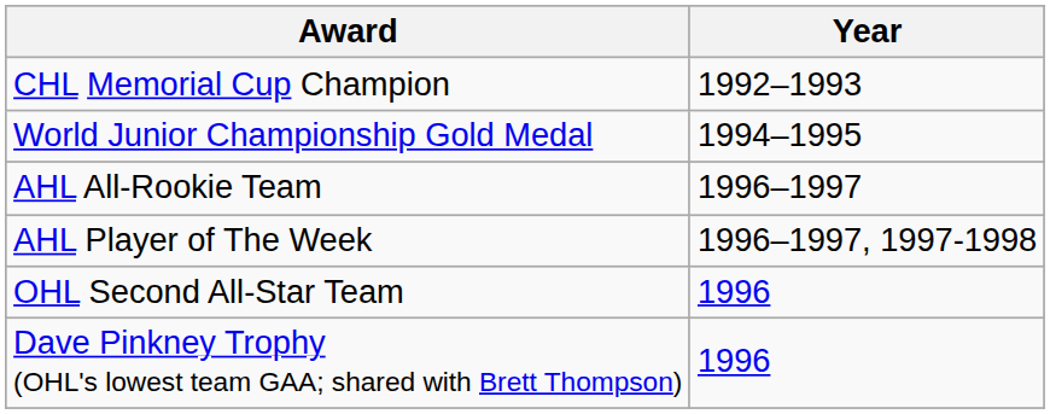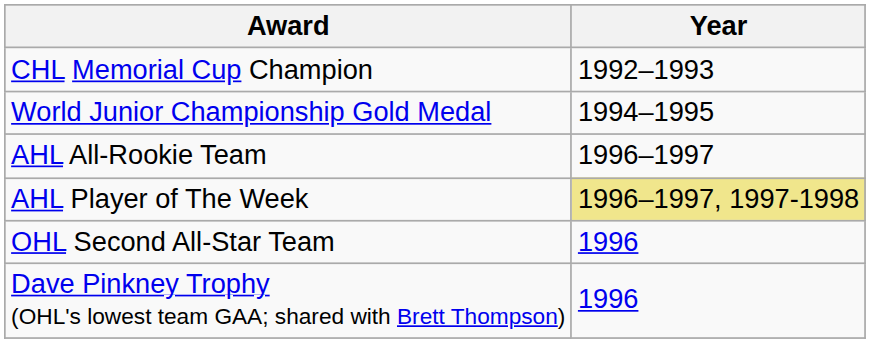AHL Player of The Week | Year: no background -> khaki background
